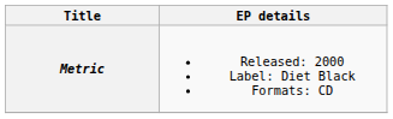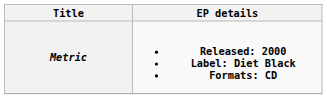Metric | EP details: normal -> bold
